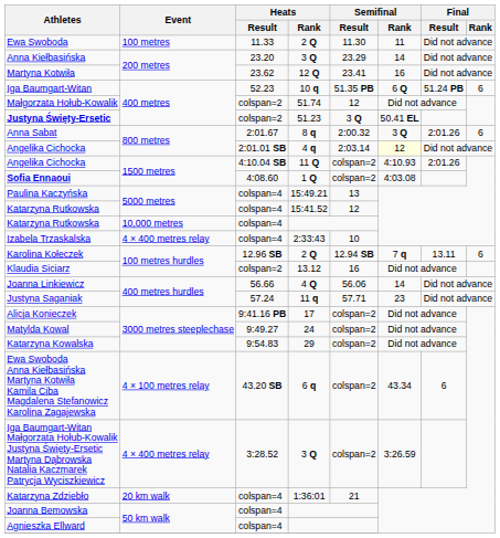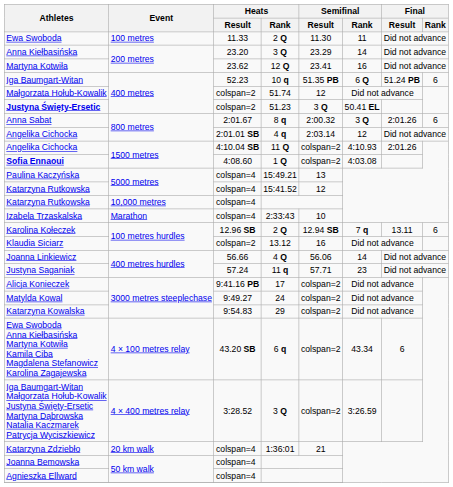Angelika Cichocka / 4 q | Semifinal / Rank: lightyellow background -> no background
Izabela Trzaskalska | Event: 4 × 400 metres relay -> Marathon
